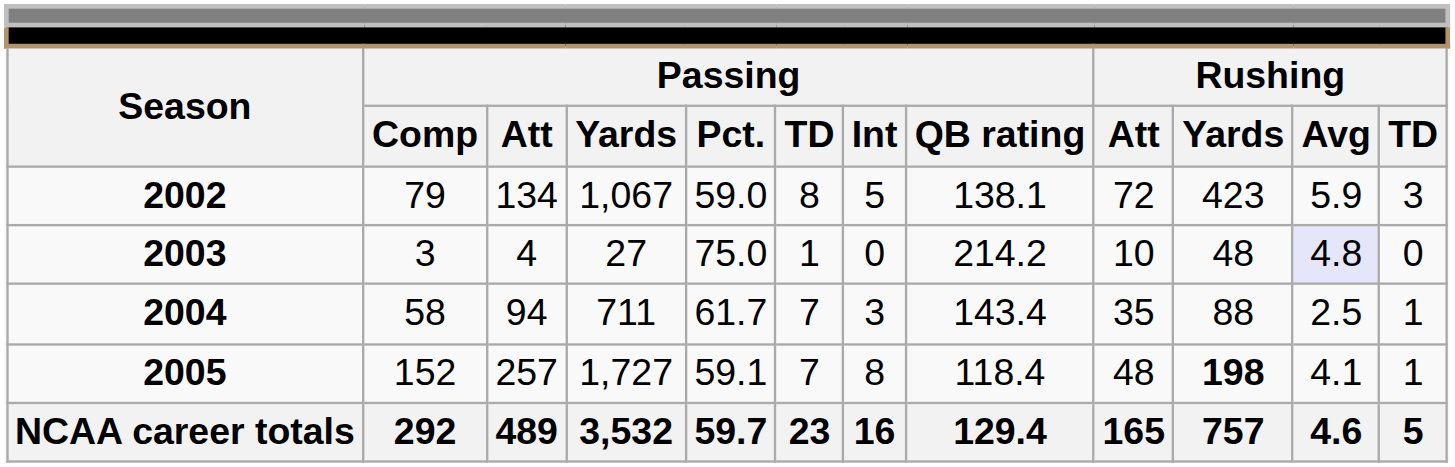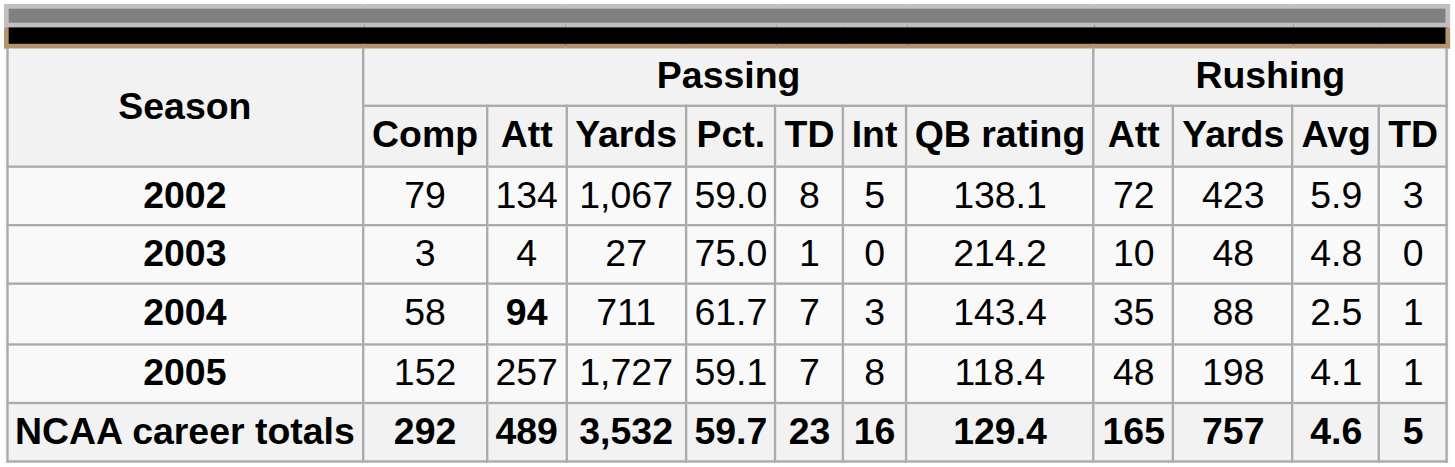2003 | column 11: lavender background -> no background
2004 | column 3: normal -> bold
2005 | column 10: bold -> normal
